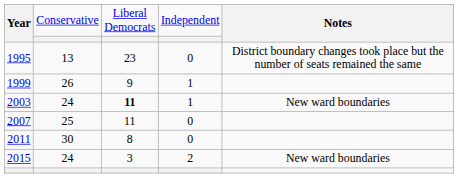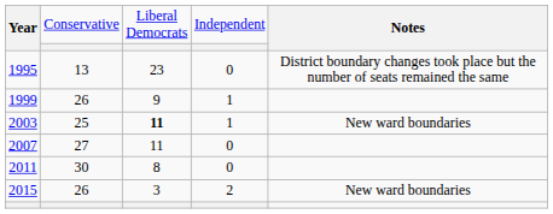2003 | column 2: 24 -> 25
2007 | column 2: 25 -> 27
2015 | column 2: 24 -> 26
